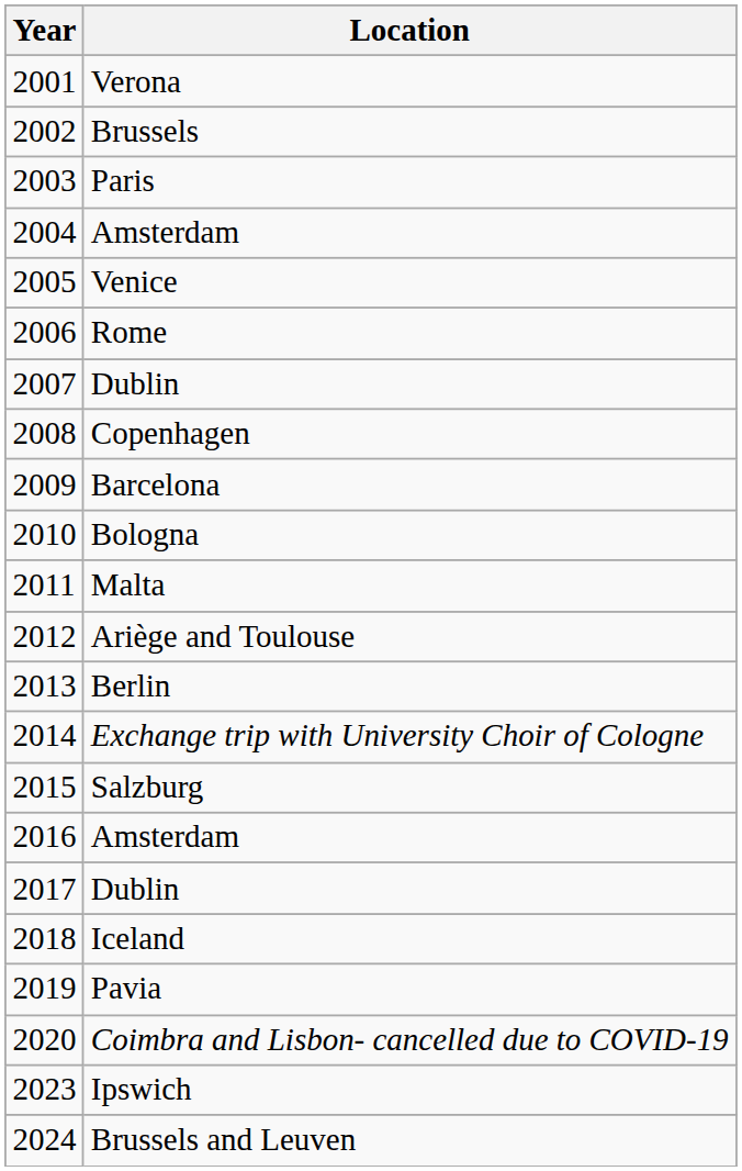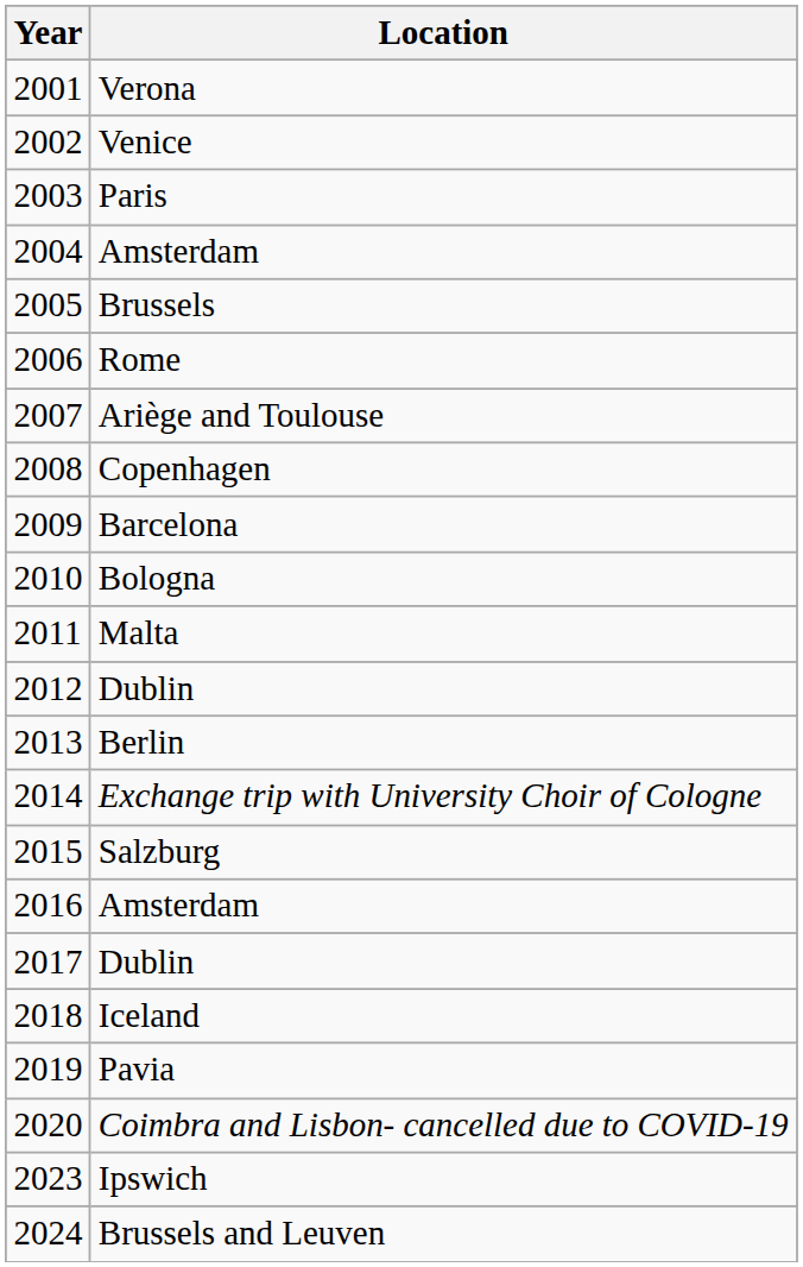row 3 | Location: Brussels -> Venice
row 6 | Location: Venice -> Brussels
row 8 | Location: Dublin -> Ariège and Toulouse
row 13 | Location: Ariège and Toulouse -> Dublin
